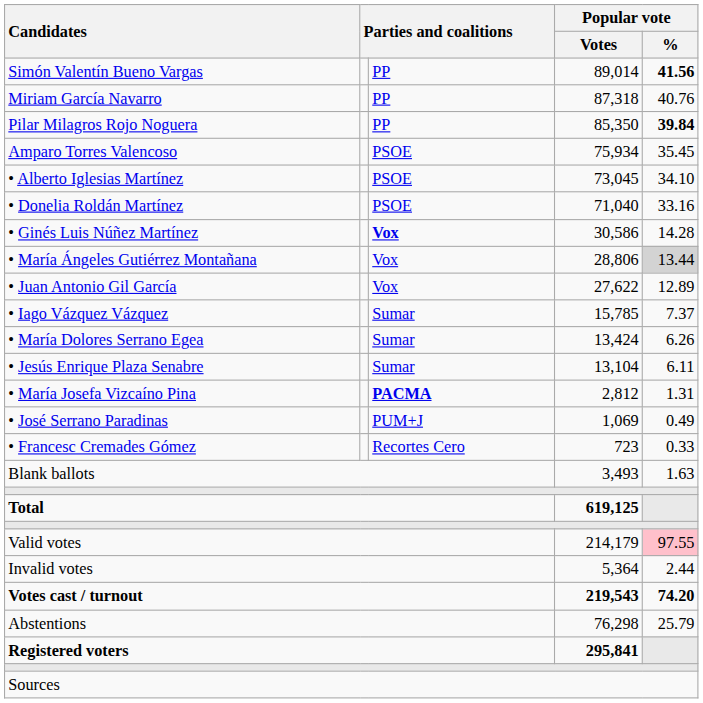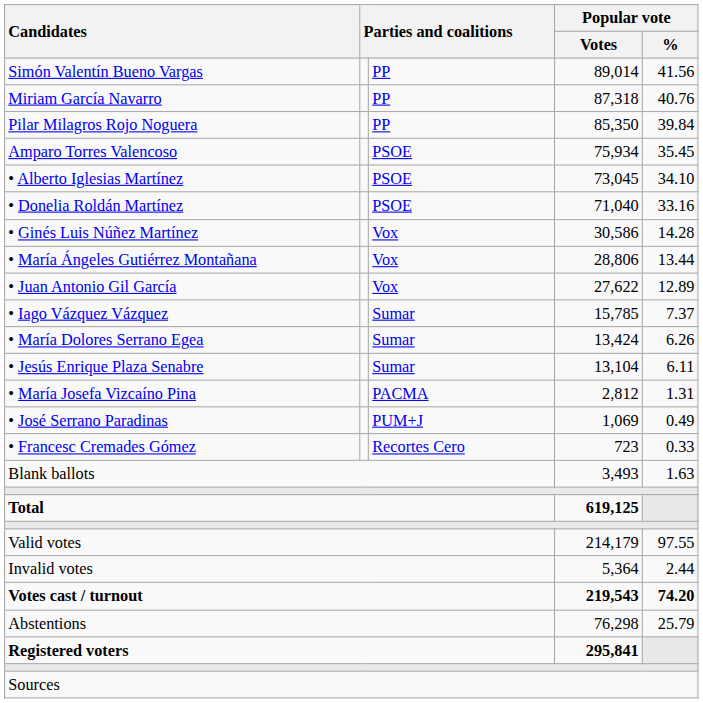Simón Valentín Bueno Vargas | Popular vote / %: bold -> normal
Pilar Milagros Rojo Noguera | Popular vote / %: bold -> normal
• Ginés Luis Núñez Martínez | column 3: bold -> normal
• María Ángeles Gutiérrez Montañana | Popular vote / %: lightgrey background -> no background
• María Josefa Vizcaíno Pina | column 3: bold -> normal
Valid votes | Popular vote / %: pink background -> no background
